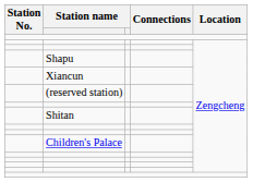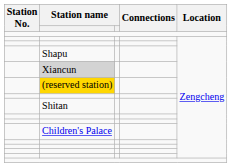Xiancun | column 2: no background -> lightgrey background
(reserved station) | column 2: no background -> gold background
